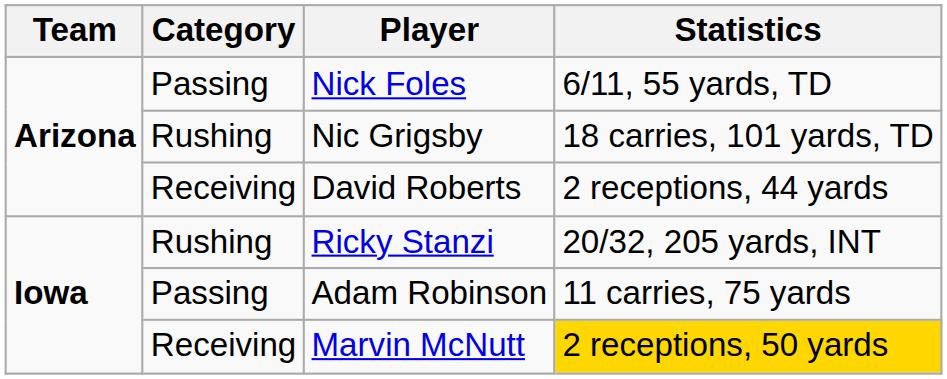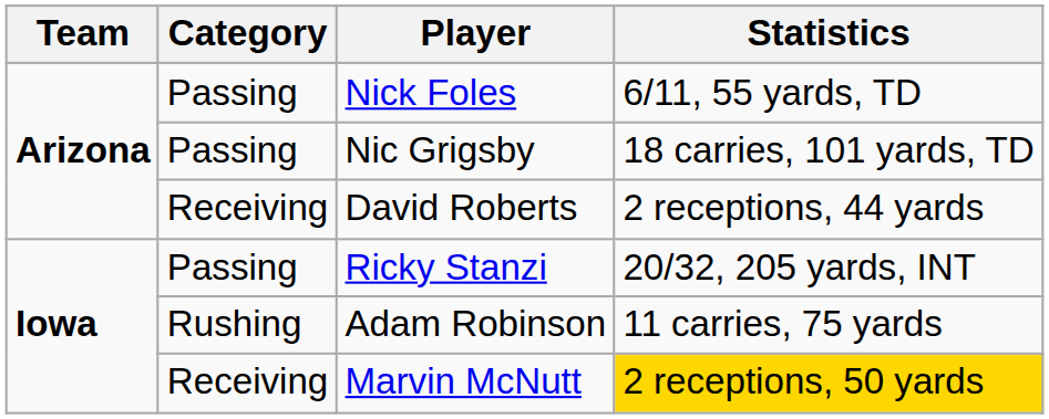Nic Grigsby | Category: Rushing -> Passing
Ricky Stanzi | Category: Rushing -> Passing
Adam Robinson | Category: Passing -> Rushing
